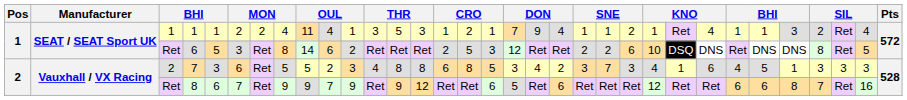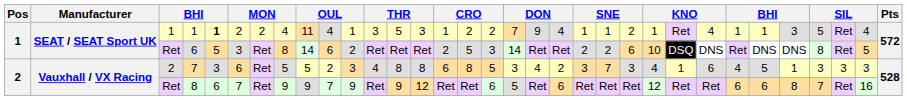row 2 | column 5: normal -> bold
row 2 | column 17: 1 -> 2
row 2 | column 30: 2 -> 5
row 3 | column 18: 12 -> 14
